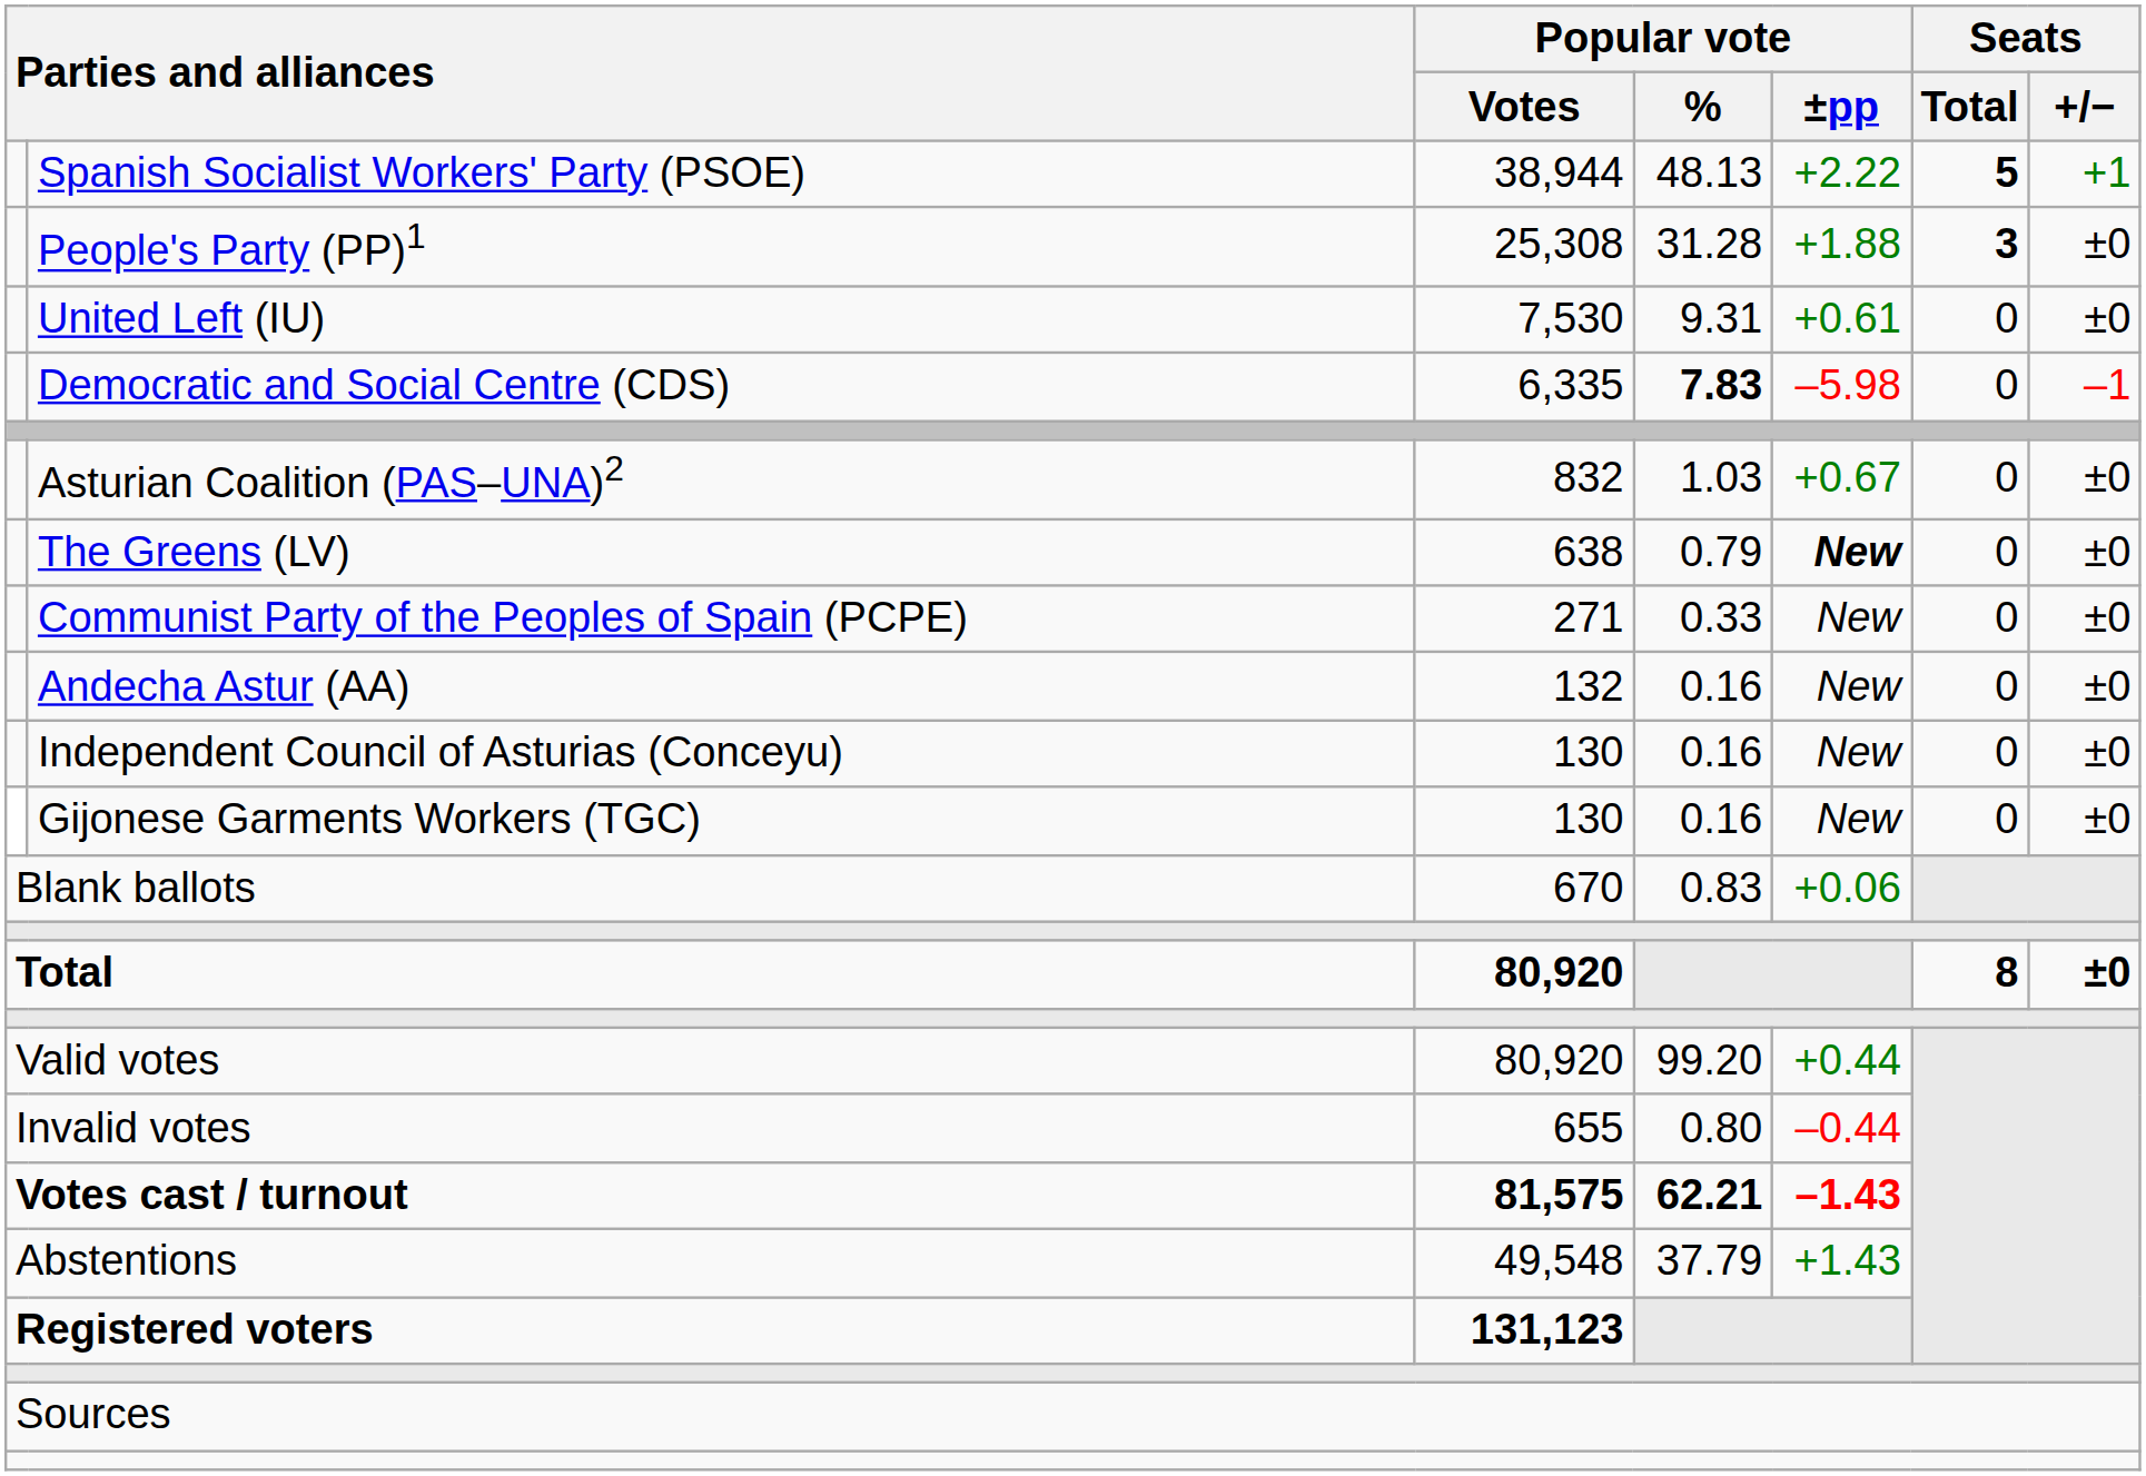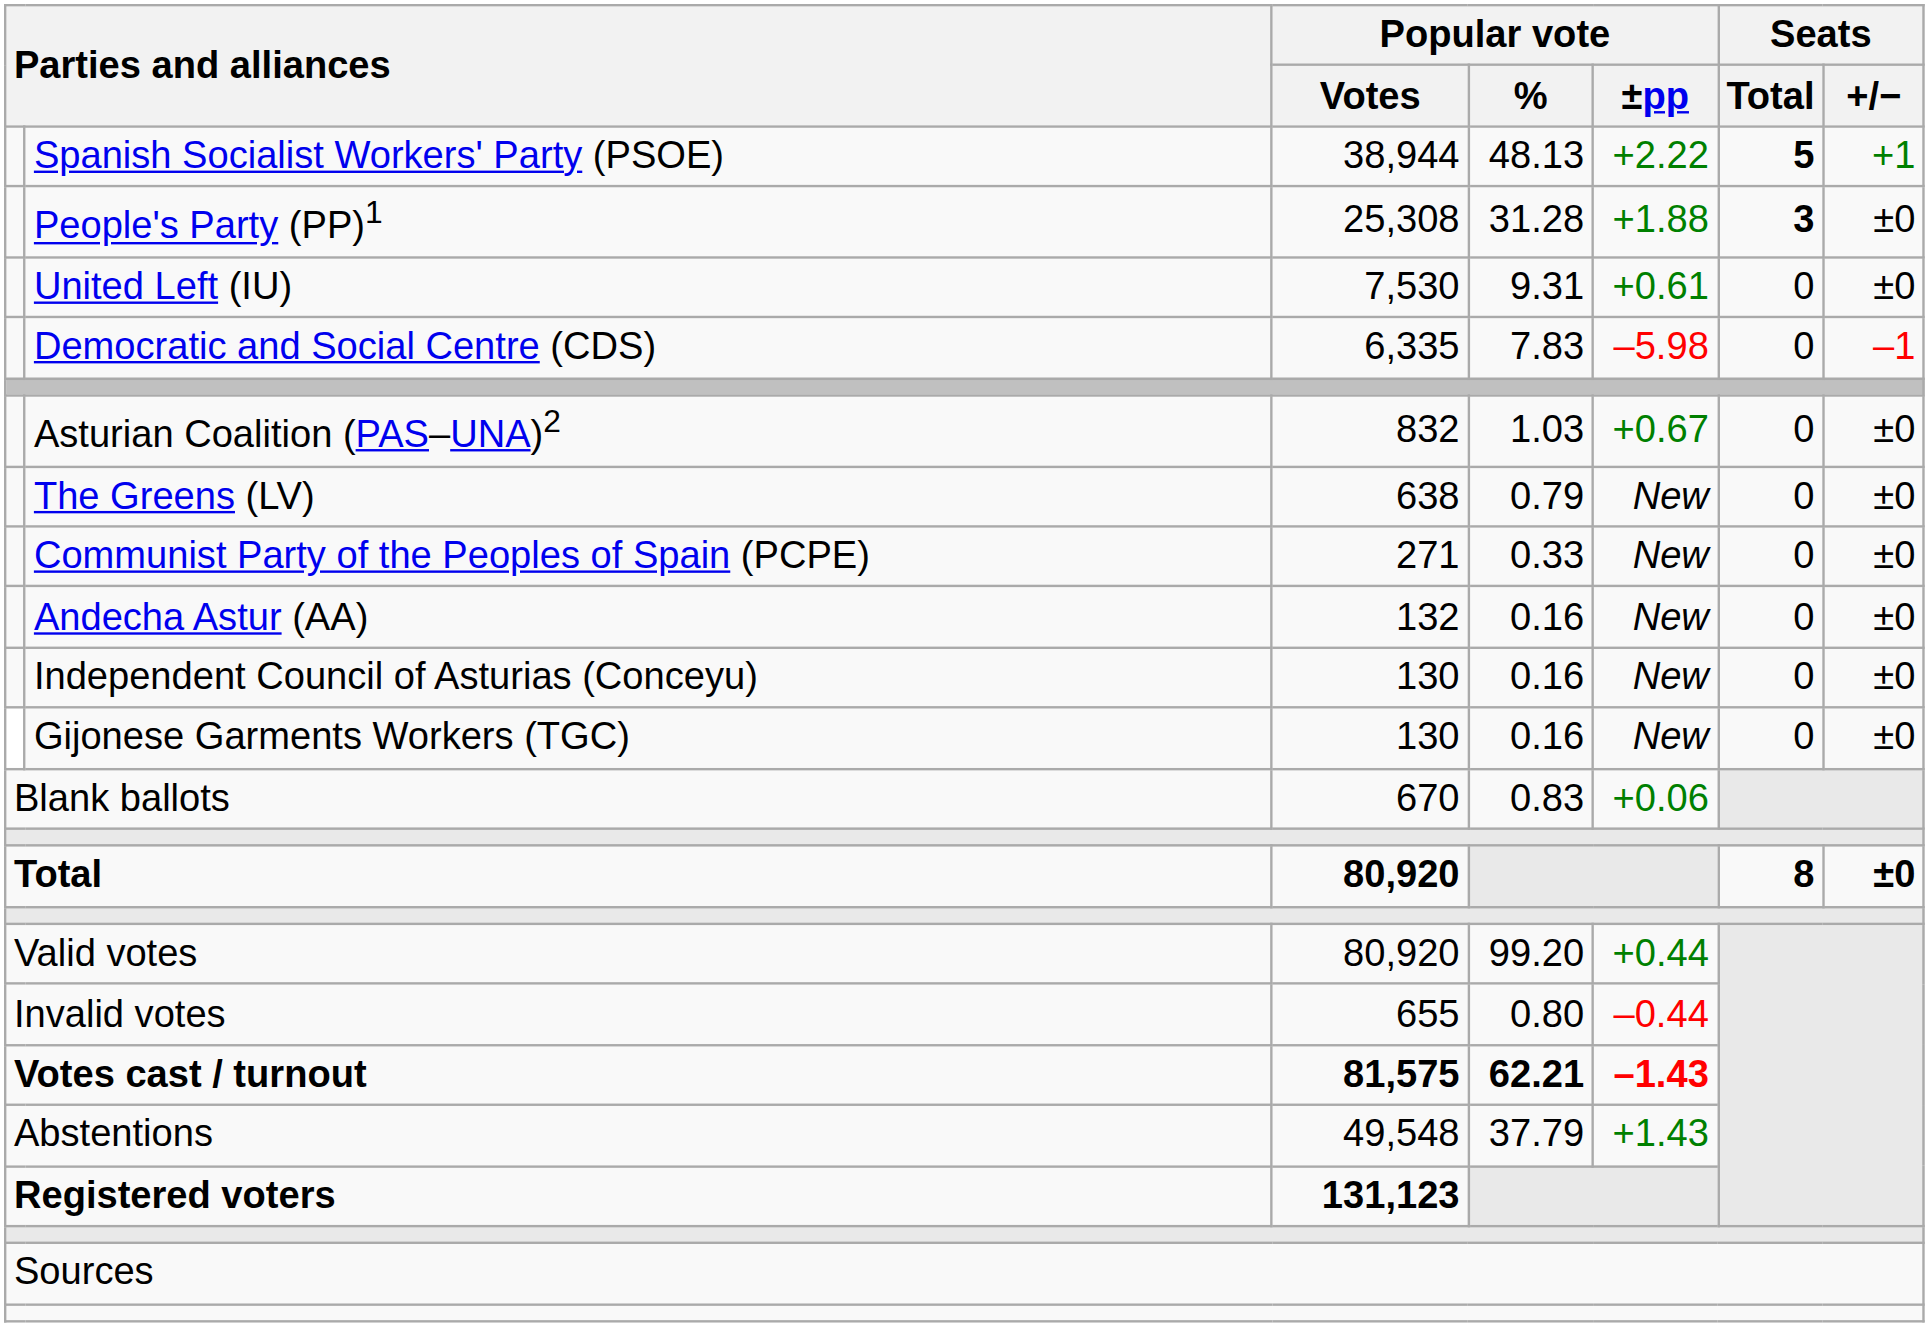Democratic and Social Centre (CDS) | Popular vote / %: bold -> normal
The Greens (LV) | Popular vote / ±pp: bold -> normal
